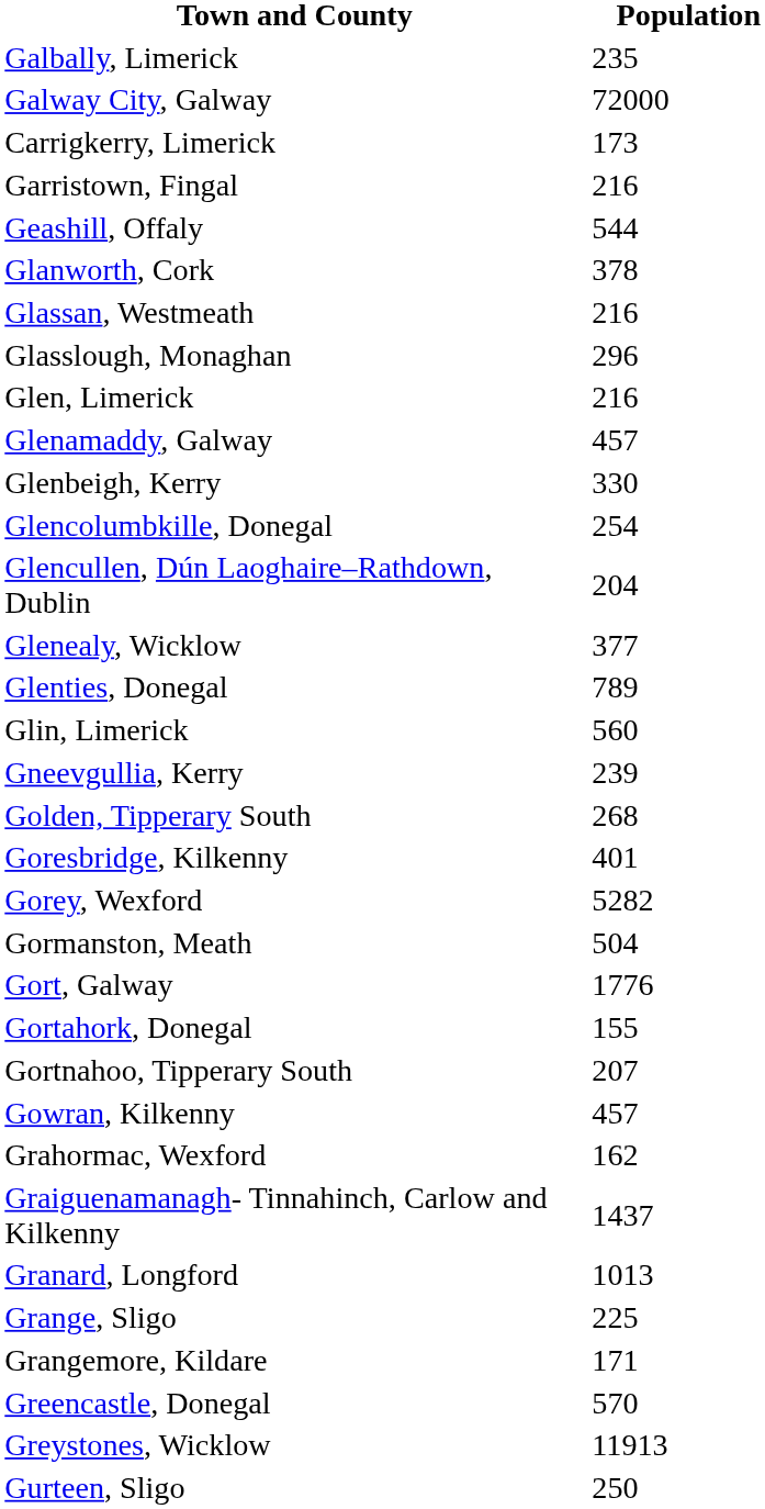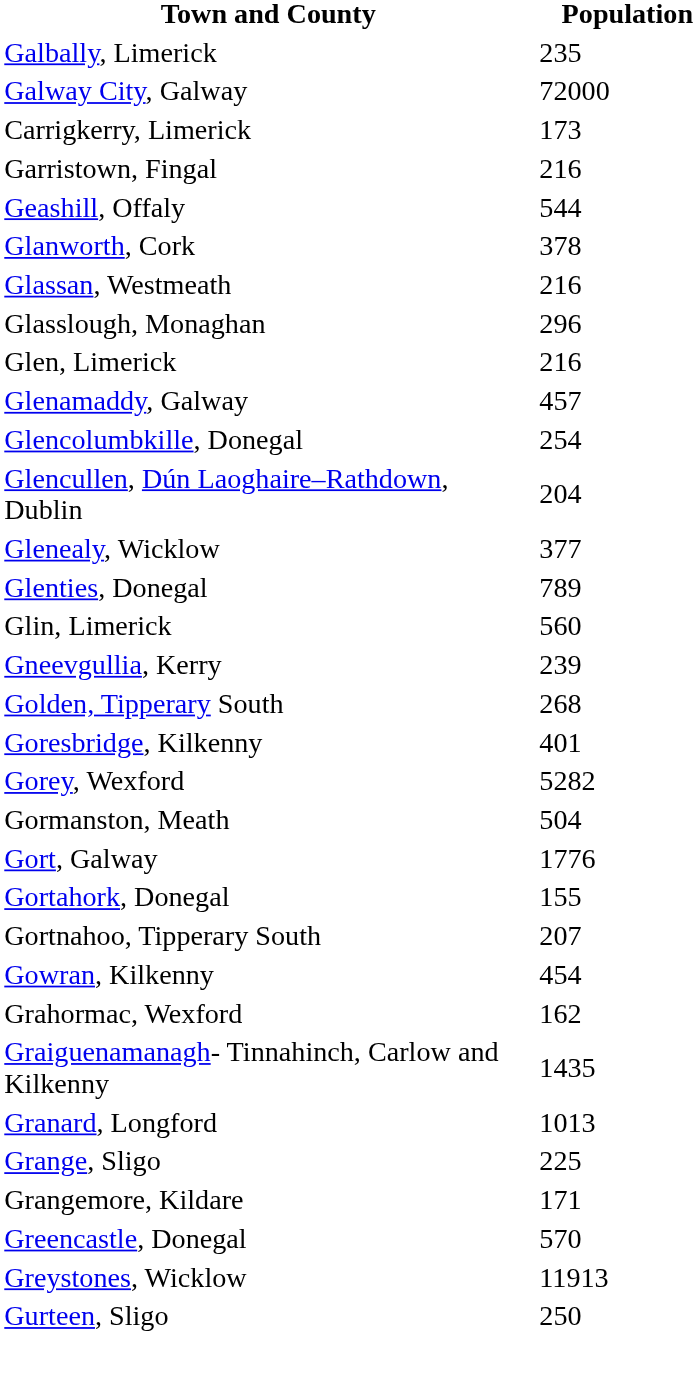- row: Glenbeigh, Kerry | 330
Gowran, Kilkenny | Population: 457 -> 454
Graiguenamanagh- Tinnahinch, Carlow and Kilkenny | Population: 1437 -> 1435
